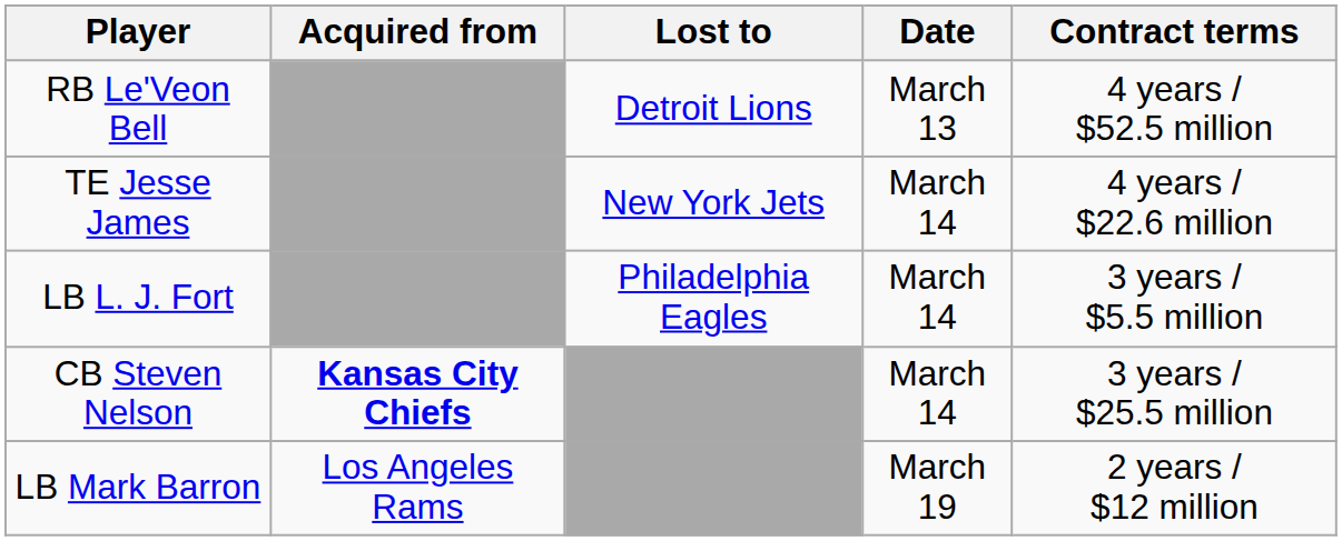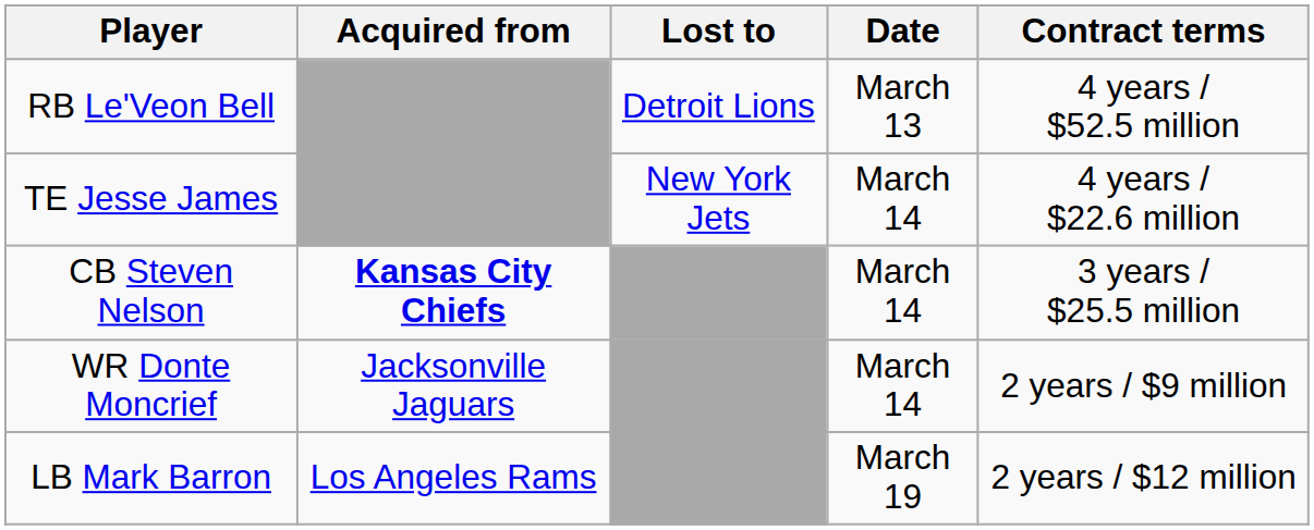- row: LB L. J. Fort | Philadelphia Eagles | March 14 | 3 years / $5.5 million
+ row: WR Donte Moncrief | Jacksonville Jaguars | March 14 | 2 years / $9 million
